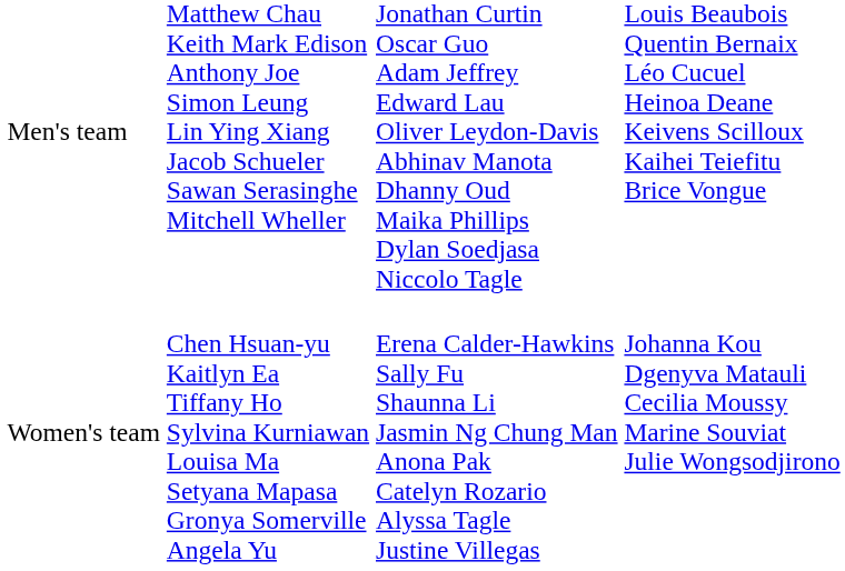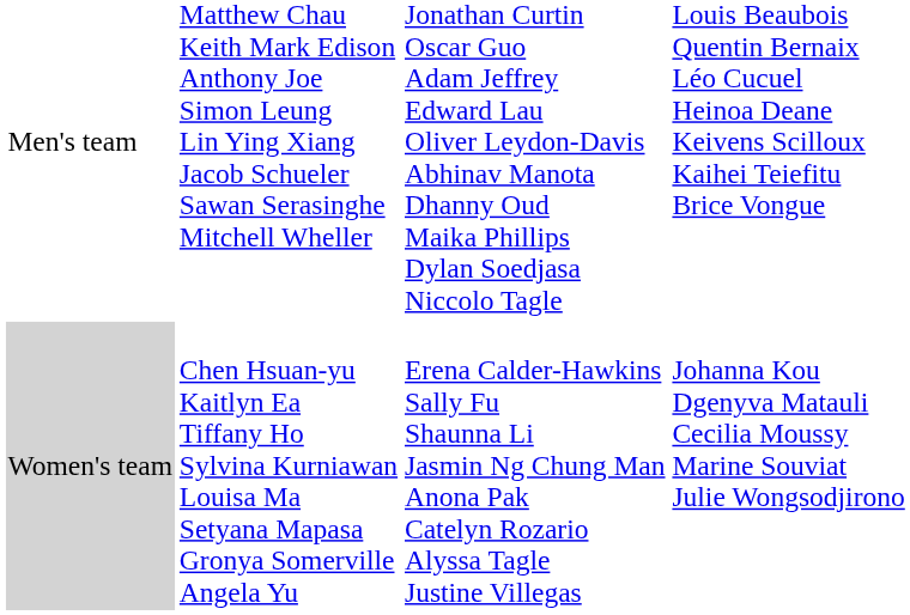Women's team | column 1: no background -> lightgrey background
